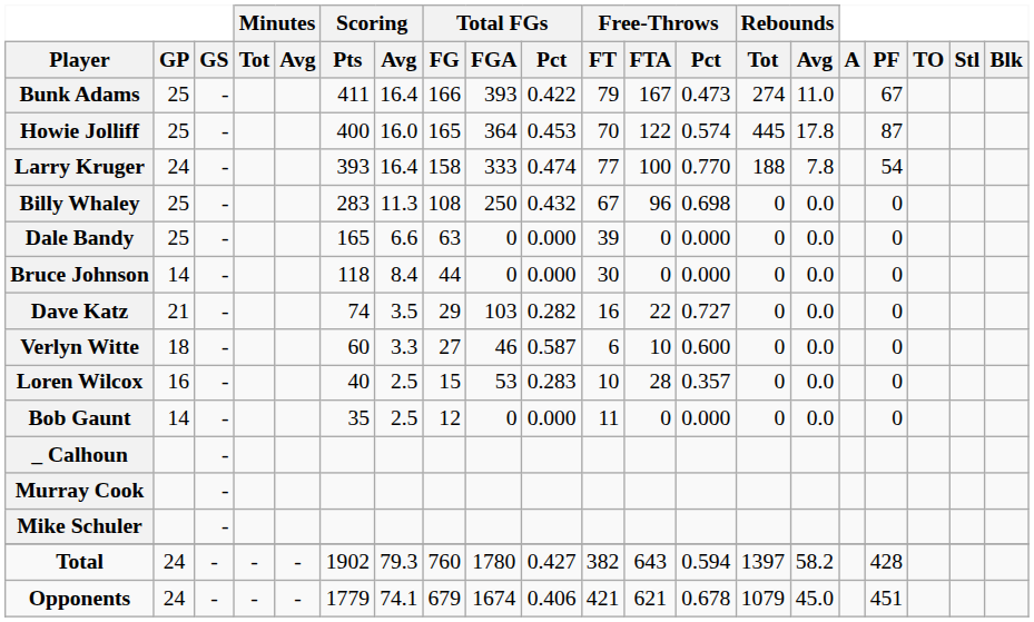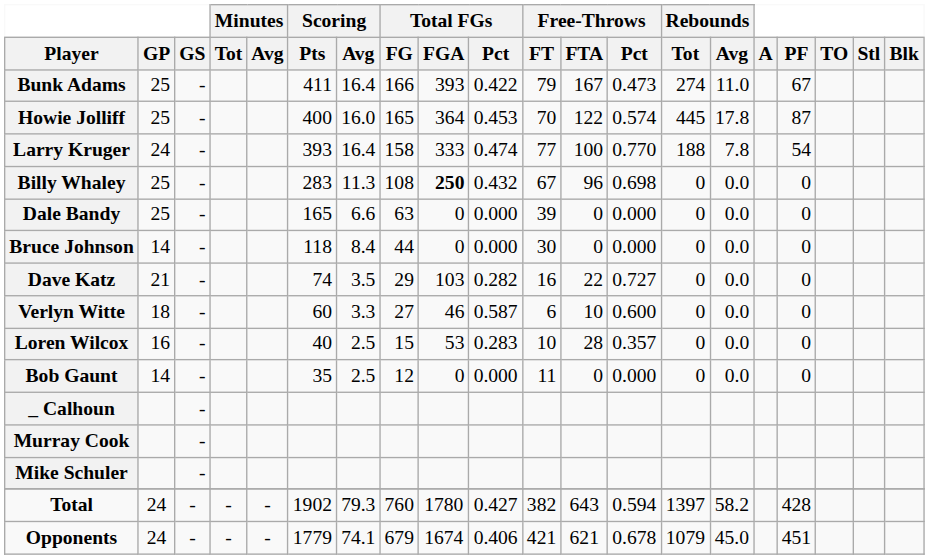Billy Whaley | Total FGs / FGA: normal -> bold
